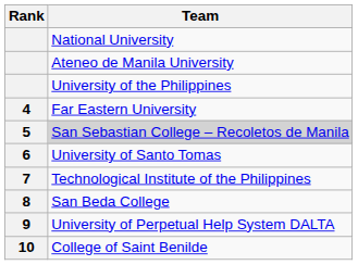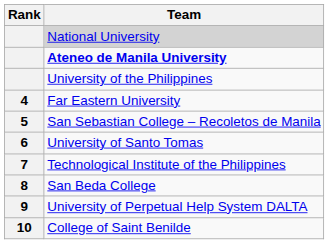National University | Team: no background -> lightgrey background
Ateneo de Manila University | Team: normal -> bold
San Sebastian College – Recoletos de Manila | Team: lightgrey background -> no background
